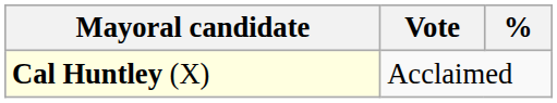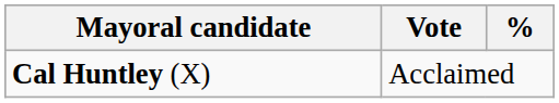Cal Huntley (X) | Mayoral candidate: lightyellow background -> no background
